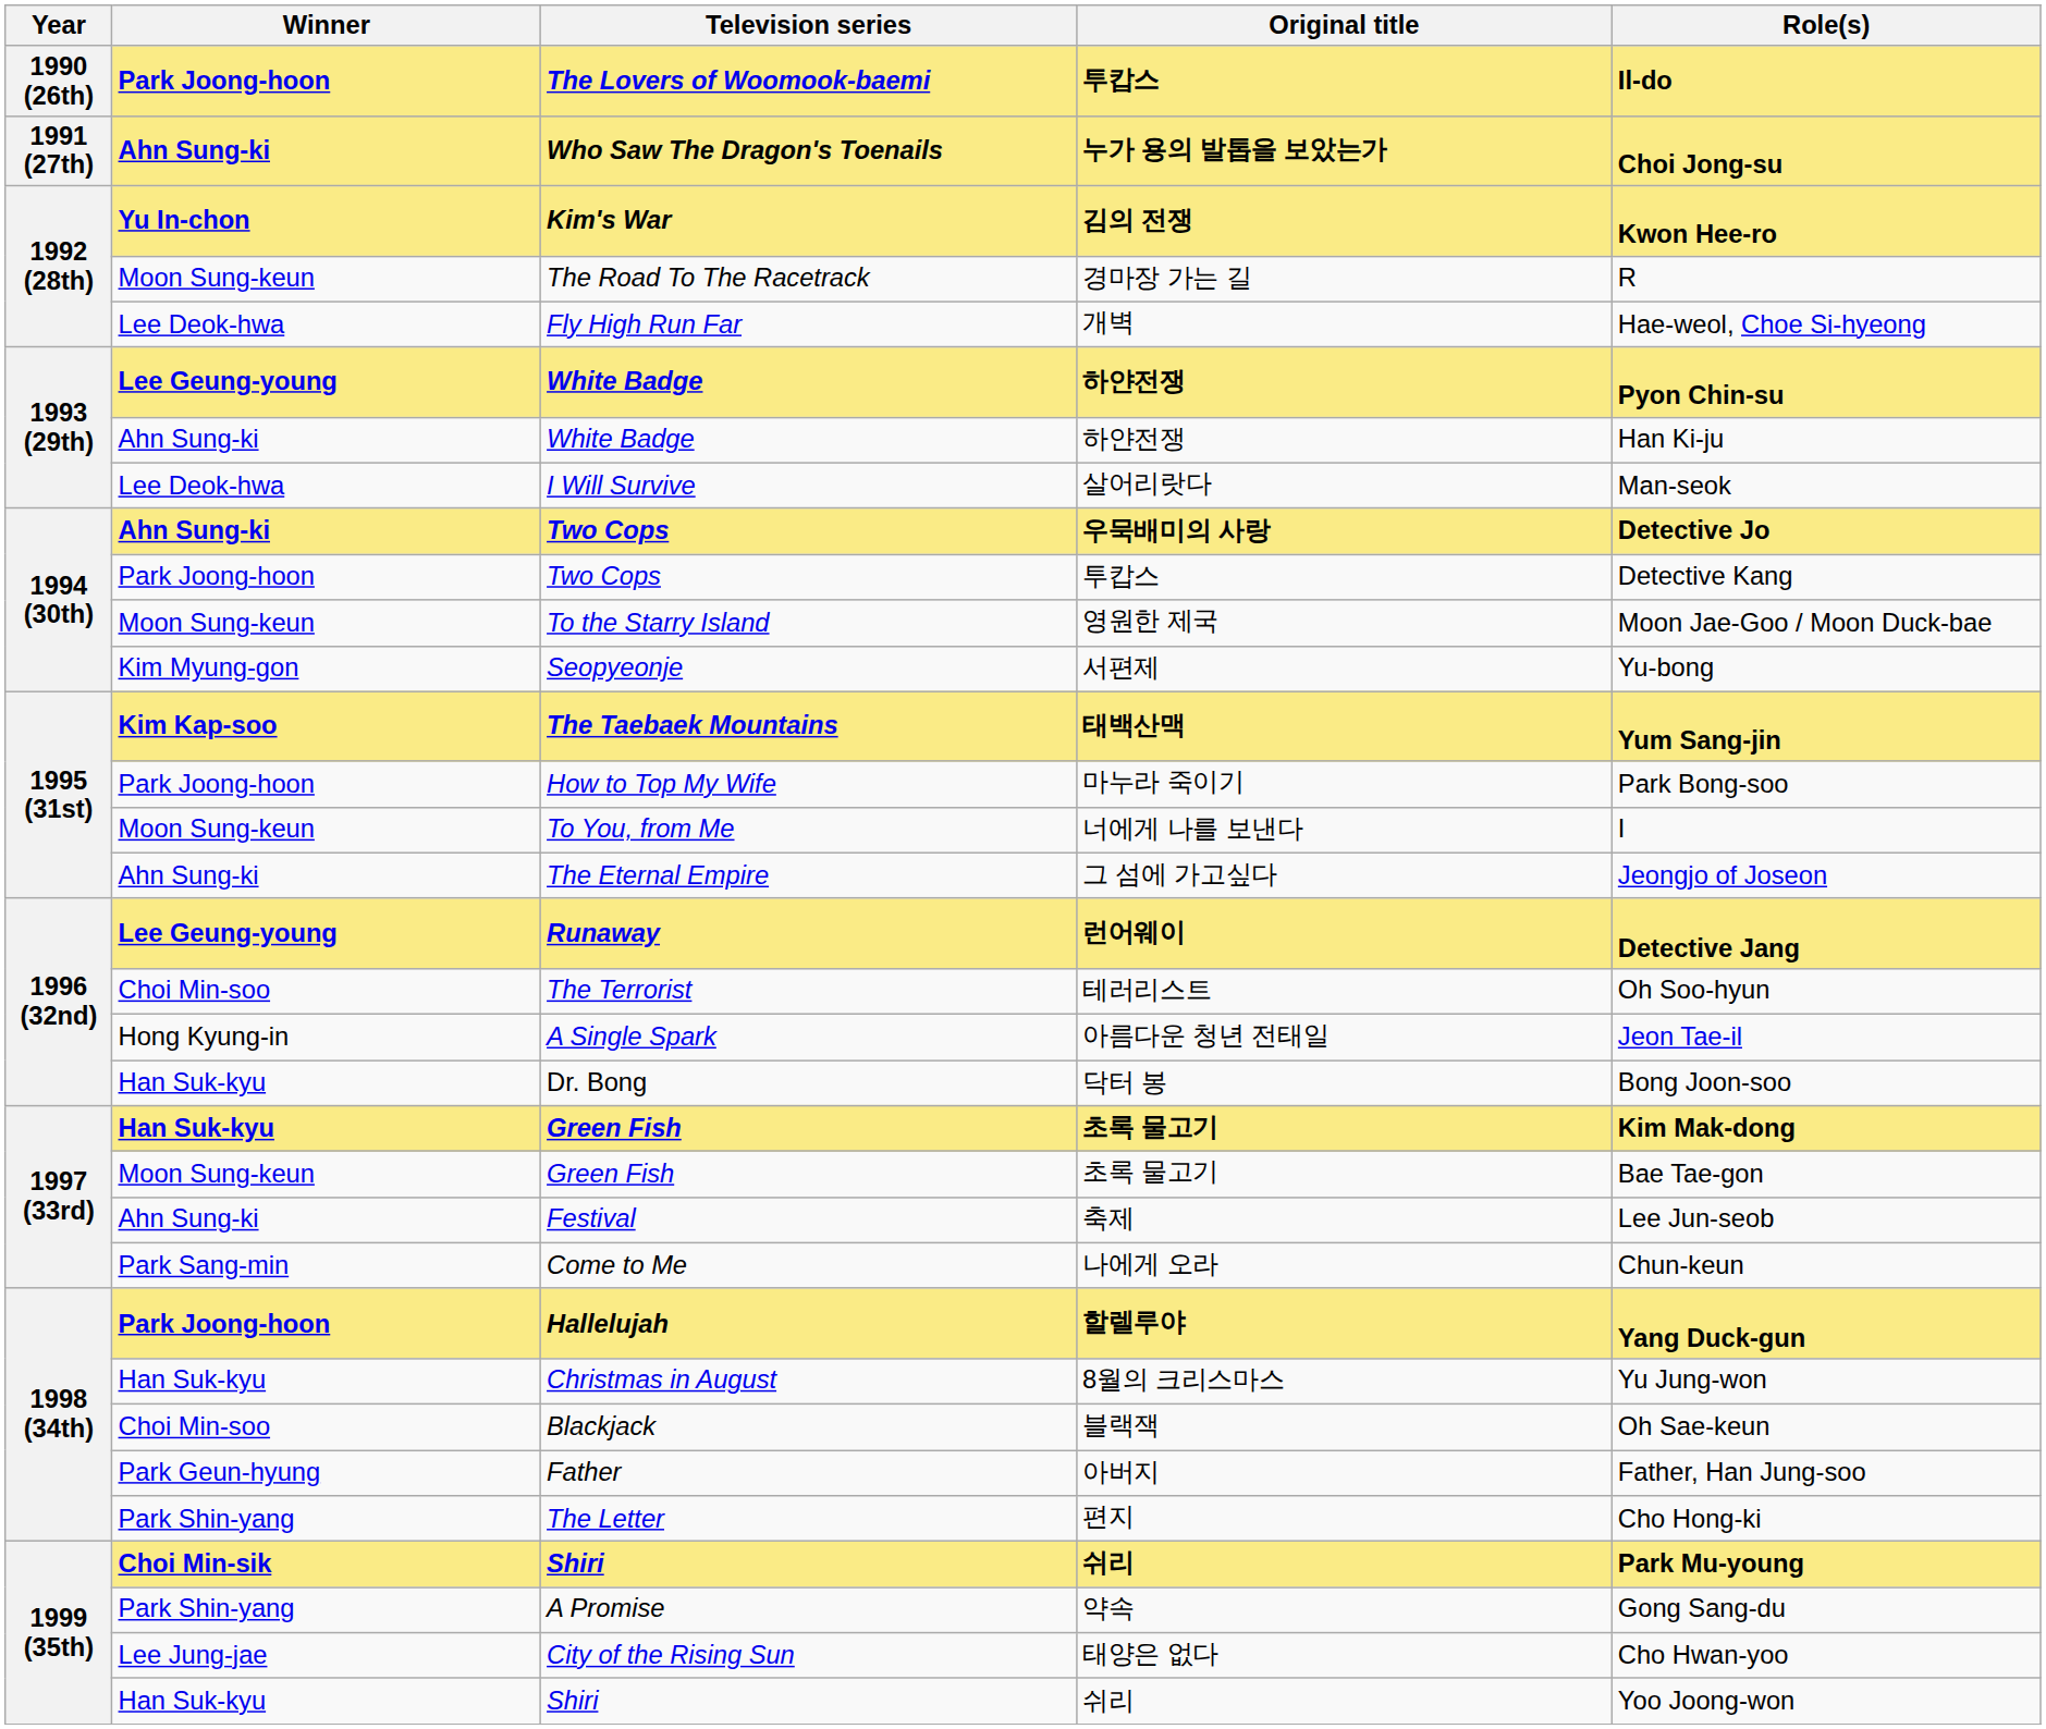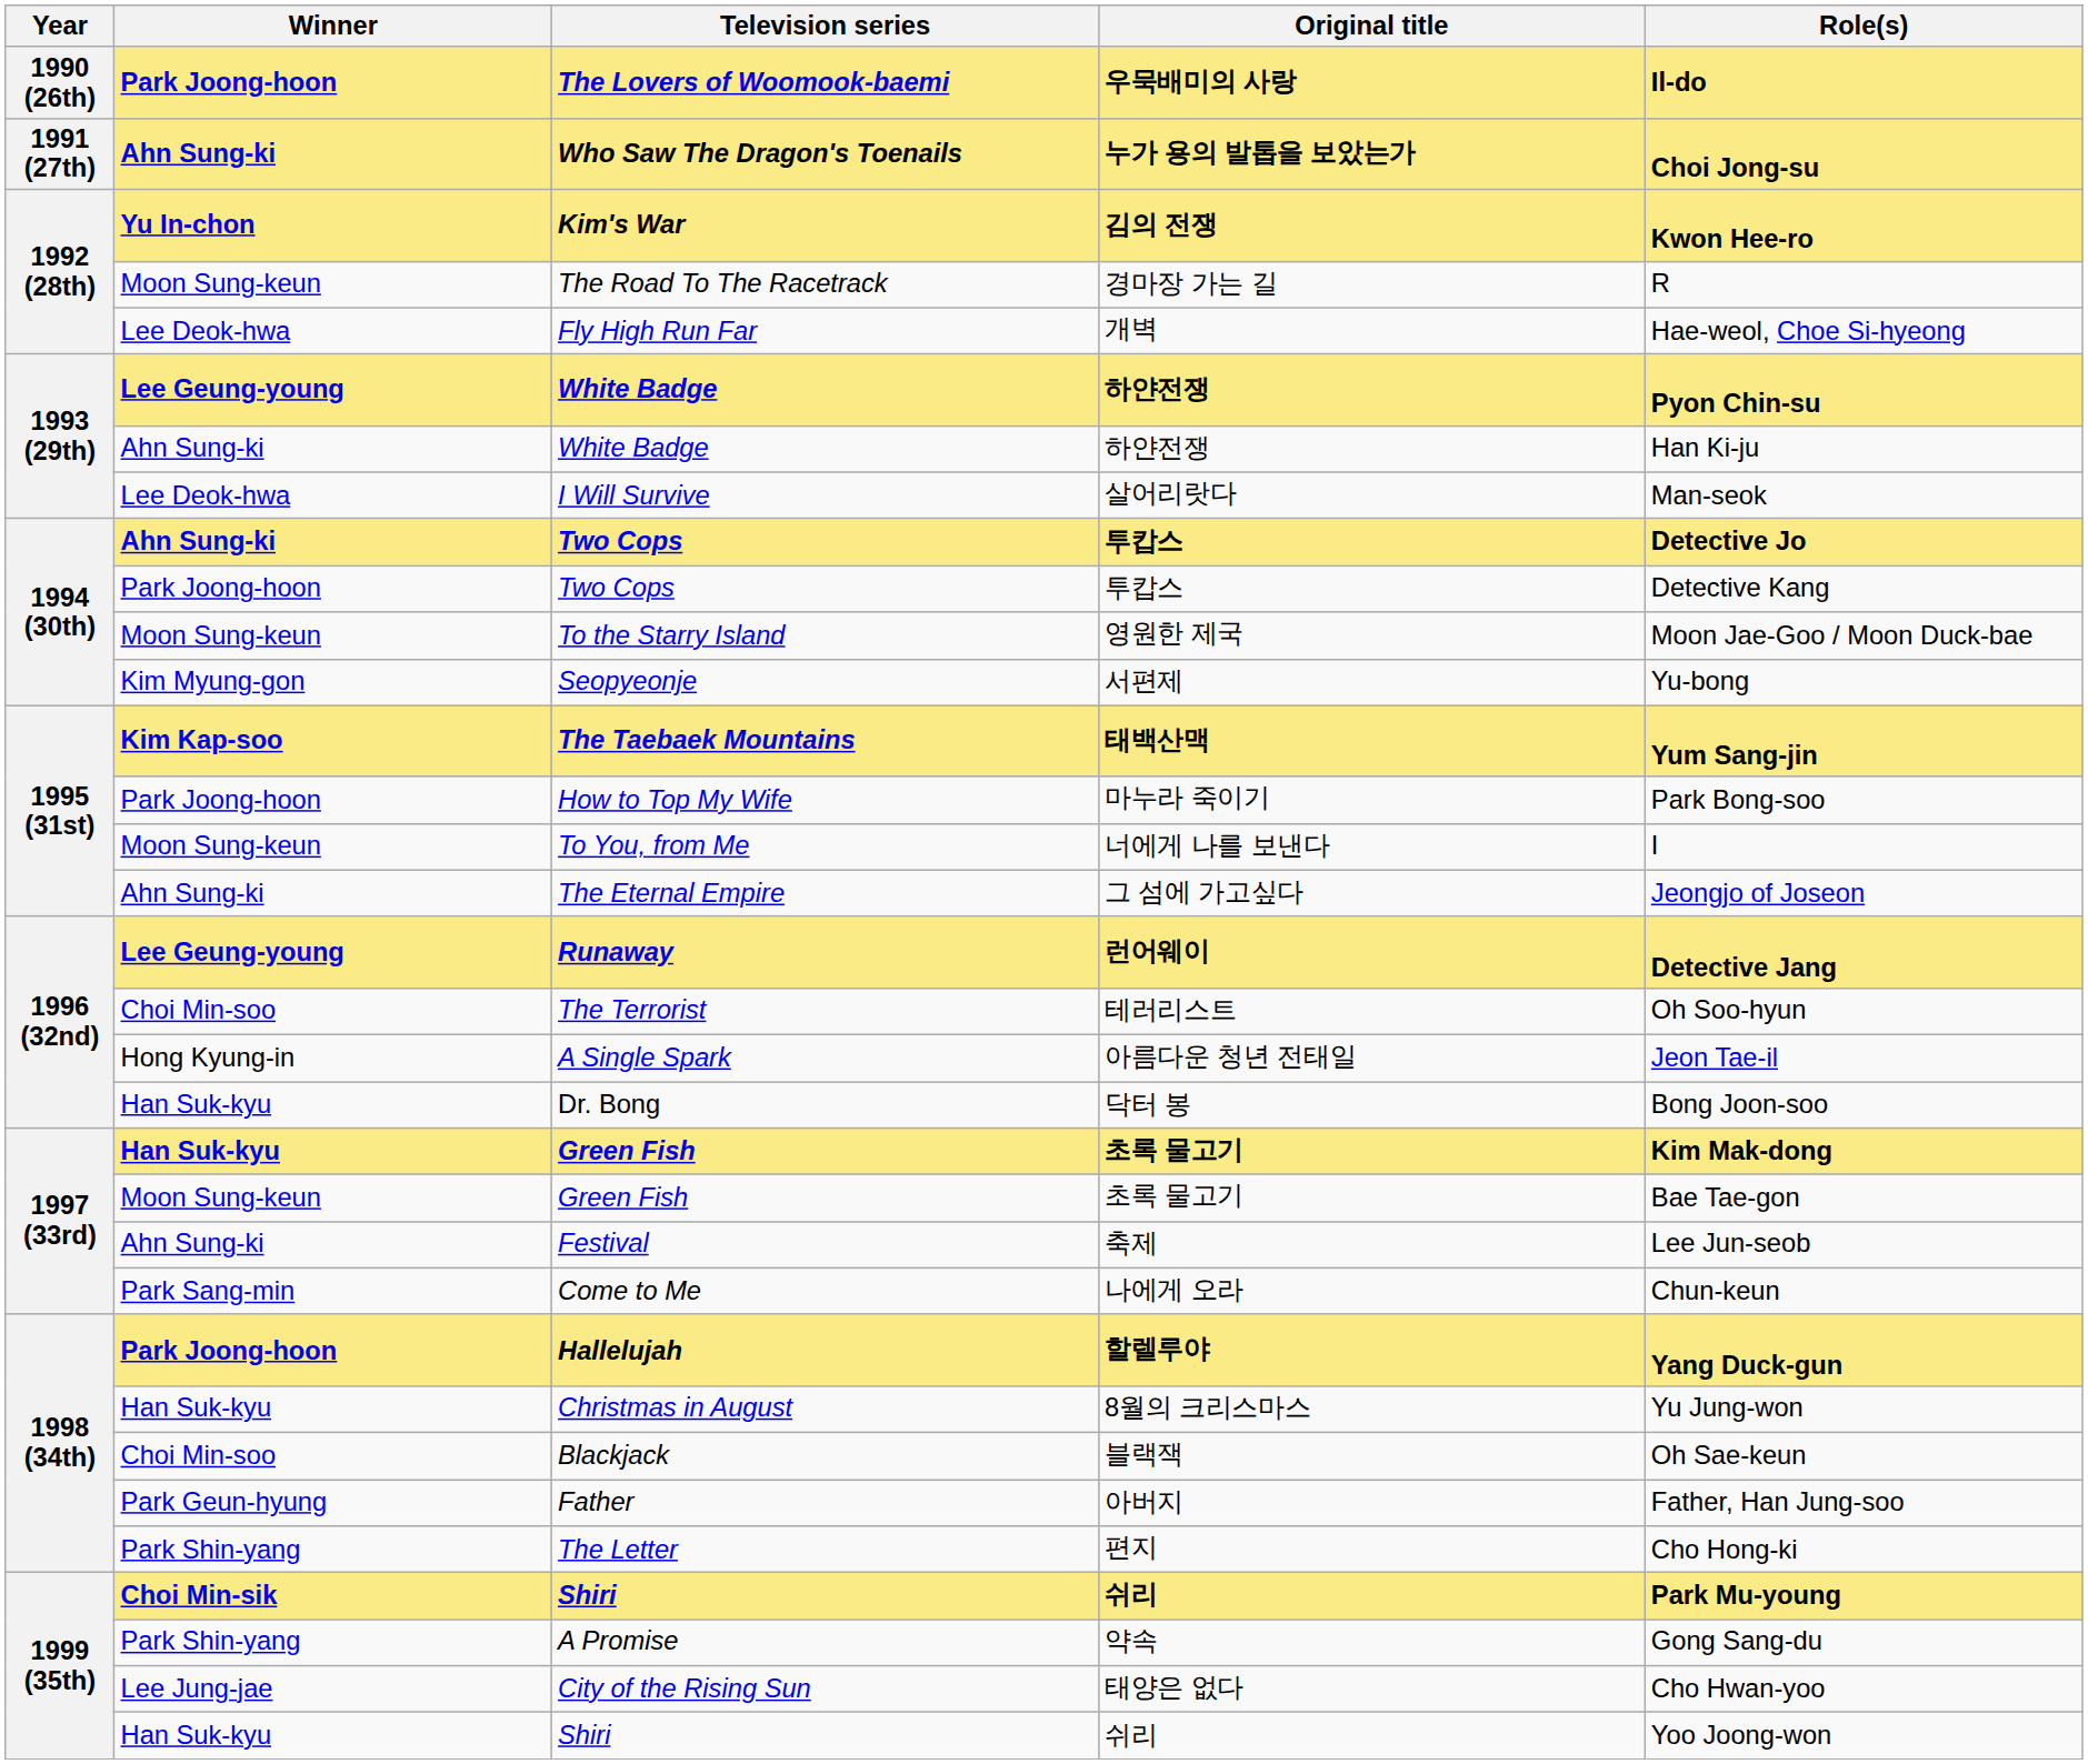The Lovers of Woomook-baemi | Original title: 투캅스 -> 우묵배미의 사랑
Ahn Sung-ki / Two Cops | Original title: 우묵배미의 사랑 -> 투캅스
